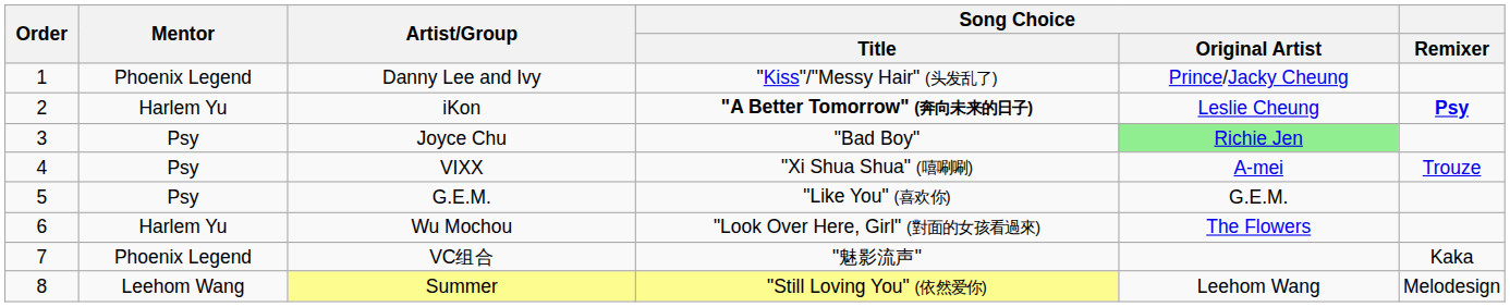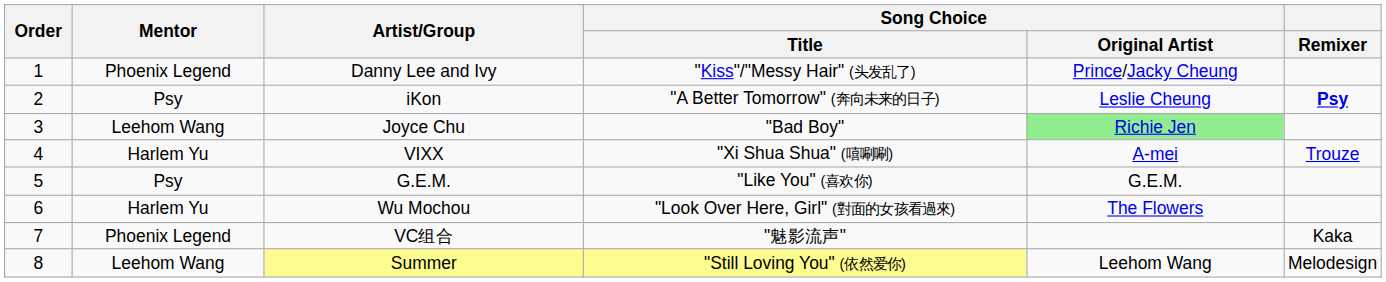iKon | Mentor: Harlem Yu -> Psy
iKon | Song Choice / Title: bold -> normal
Joyce Chu | Mentor: Psy -> Leehom Wang
VIXX | Mentor: Psy -> Harlem Yu
